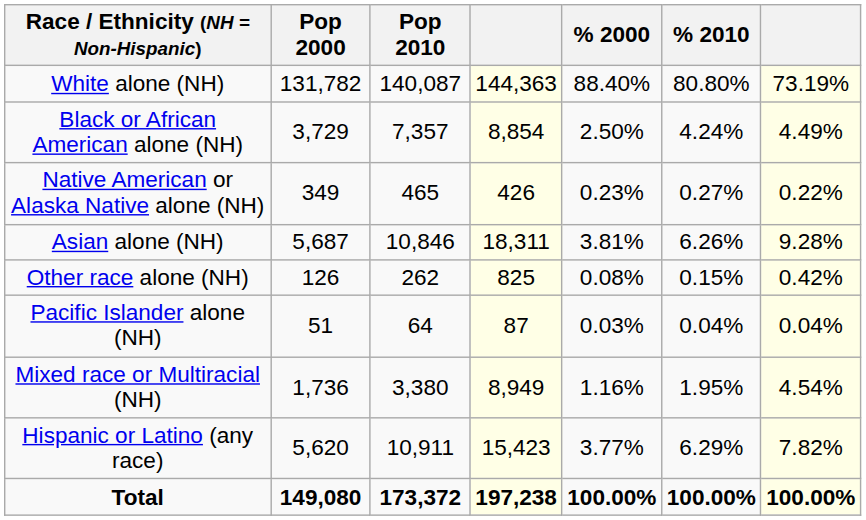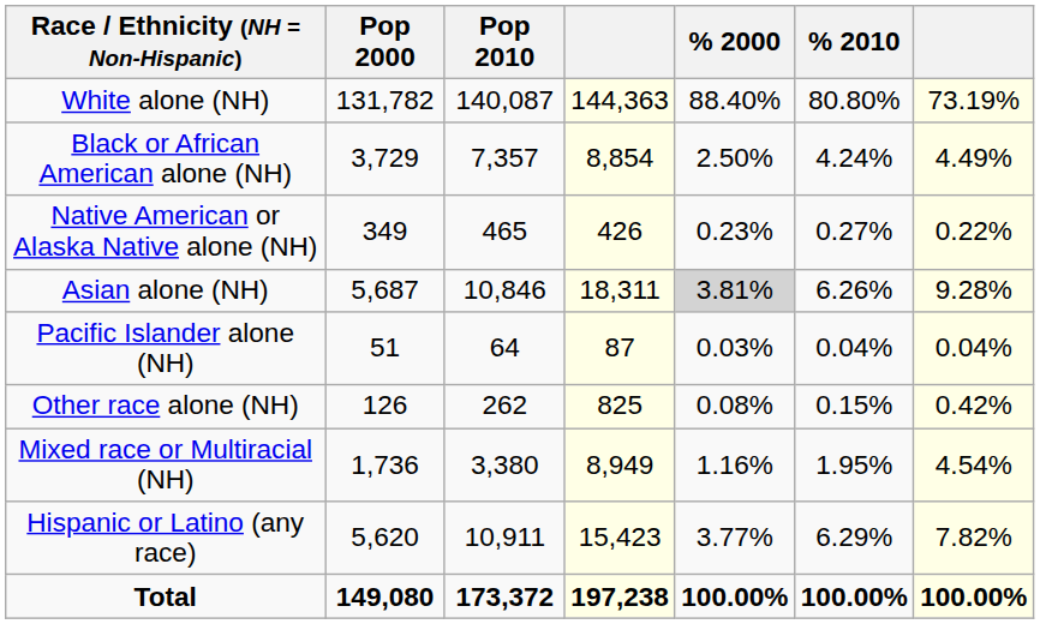Asian alone (NH) | % 2000: no background -> lightgrey background
rows swapped: Pacific Islander alone (NH) <-> Other race alone (NH)
